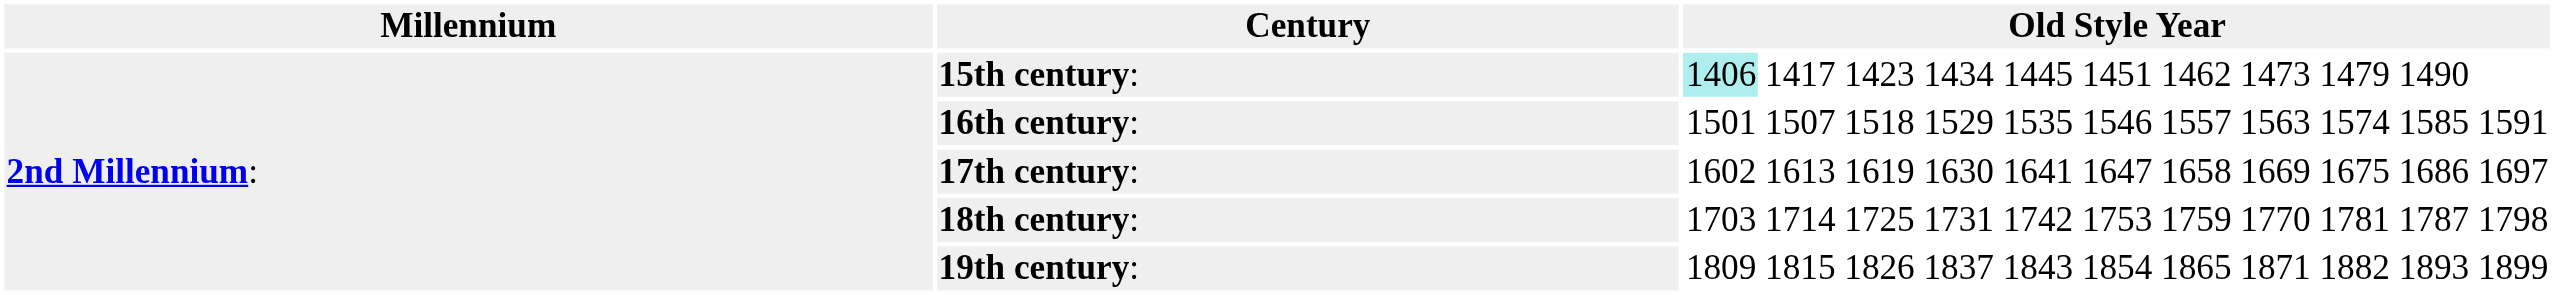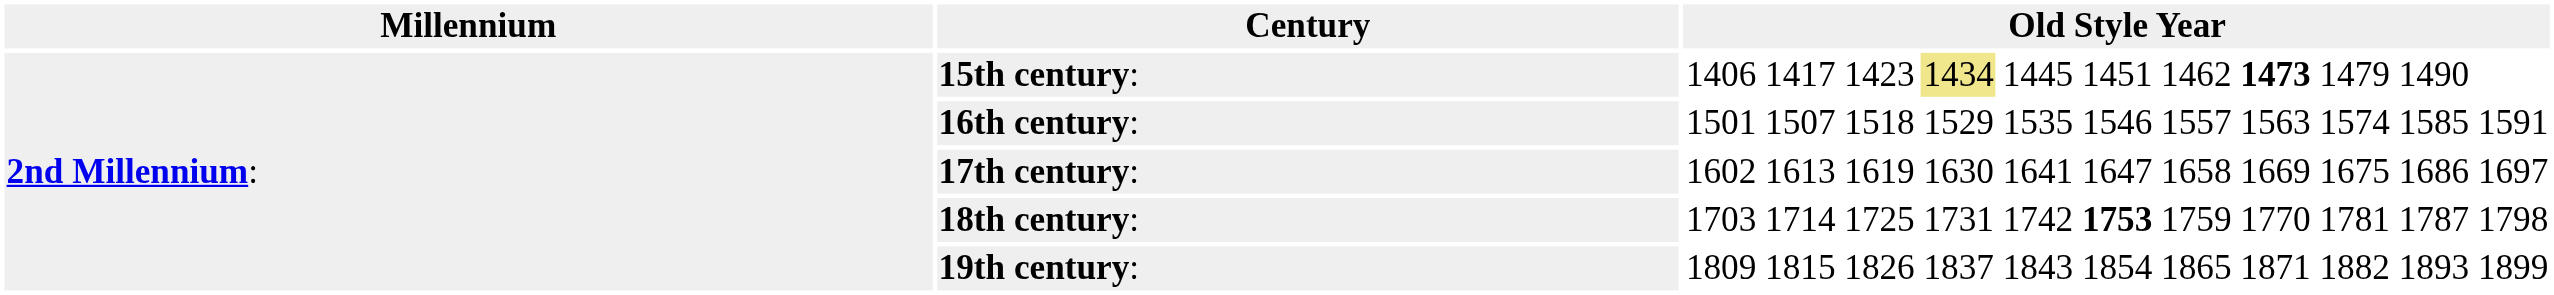15th century: | column 3: paleturquoise background -> no background
15th century: | column 6: no background -> khaki background
15th century: | column 10: normal -> bold
18th century: | column 8: normal -> bold
